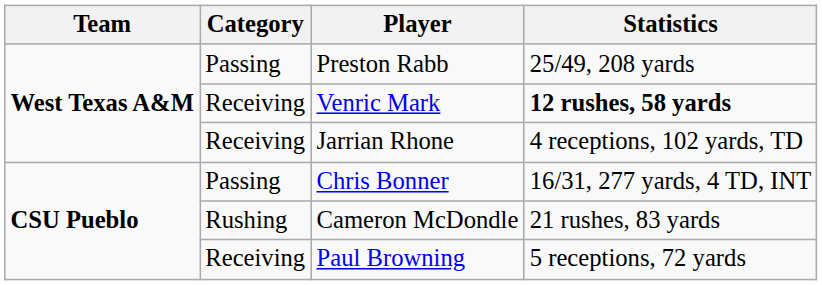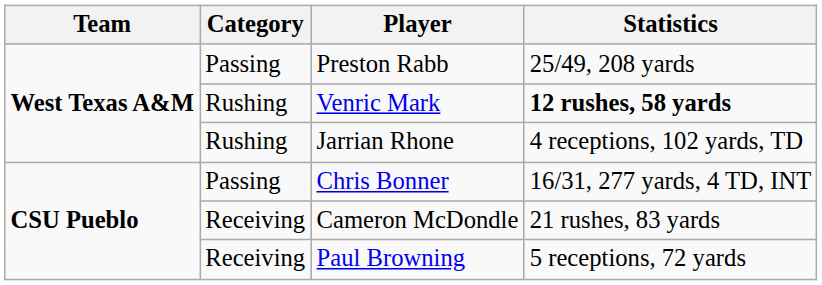Venric Mark | Category: Receiving -> Rushing
Jarrian Rhone | Category: Receiving -> Rushing
Cameron McDondle | Category: Rushing -> Receiving
